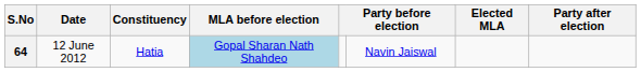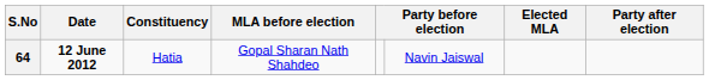64 | Date: normal -> bold
64 | MLA before election: lightblue background -> no background
